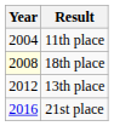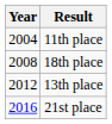18th place | Year: lightyellow background -> no background
